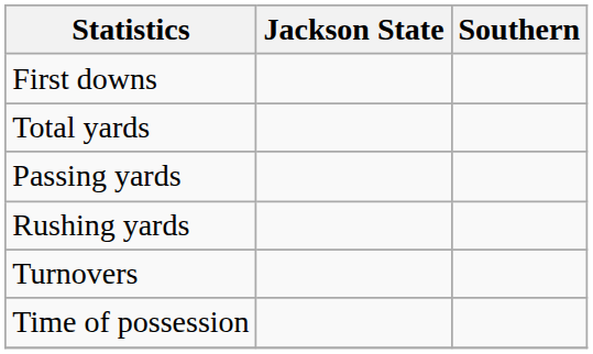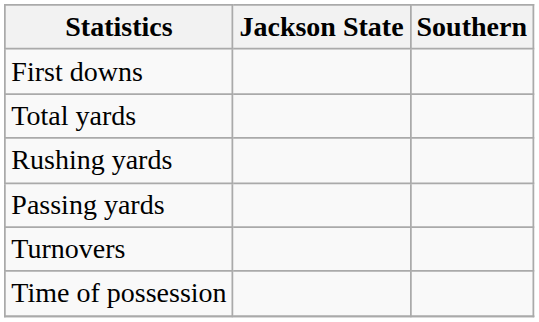rows swapped: Rushing yards <-> Passing yards
